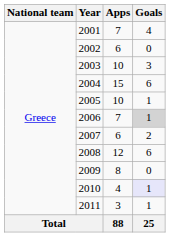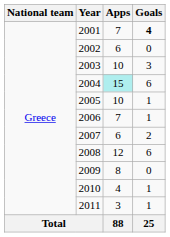2001 | Goals: normal -> bold
2004 | Apps: no background -> paleturquoise background
2006 | Goals: lightgrey background -> no background
2010 | Goals: lavender background -> no background
